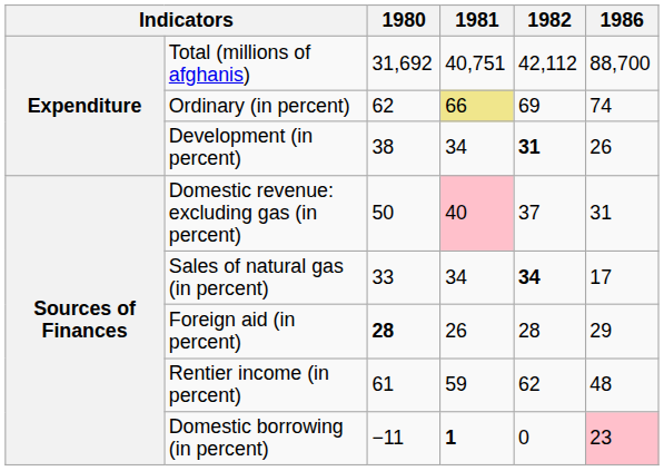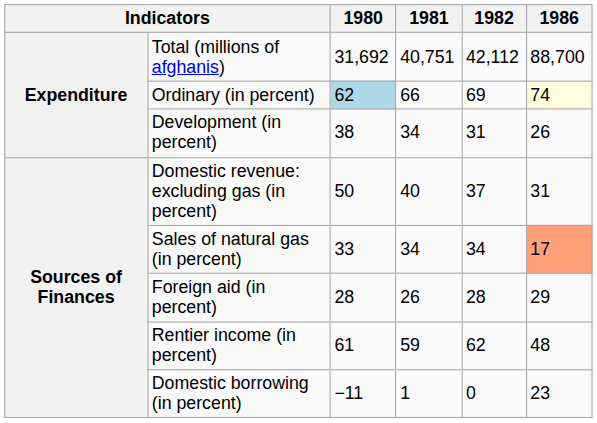Ordinary (in percent) | 1980: no background -> lightblue background
Ordinary (in percent) | 1981: khaki background -> no background
Ordinary (in percent) | 1986: no background -> lightyellow background
Development (in percent) | 1982: bold -> normal
Domestic revenue: excluding gas (in percent) | 1981: pink background -> no background
Sales of natural gas (in percent) | 1982: bold -> normal
Sales of natural gas (in percent) | 1986: no background -> lightsalmon background
Foreign aid (in percent) | 1980: bold -> normal
Domestic borrowing (in percent) | 1981: bold -> normal
Domestic borrowing (in percent) | 1986: pink background -> no background
